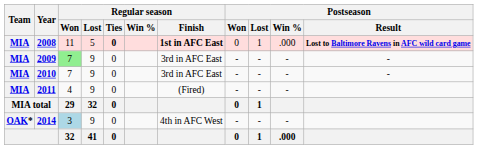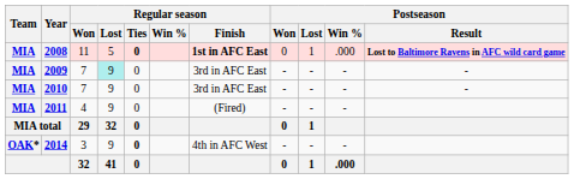2009 | Regular season / Won: lightgreen background -> no background
2009 | Regular season / Lost: no background -> paleturquoise background
2014 | Regular season / Won: lightblue background -> no background
2014 | Regular season / Ties: normal -> bold
